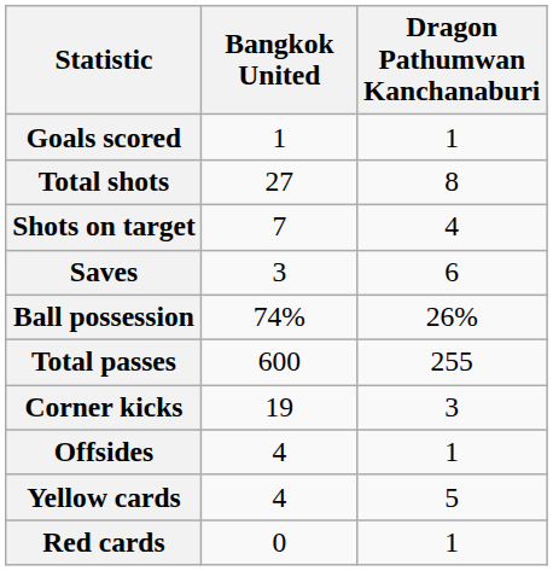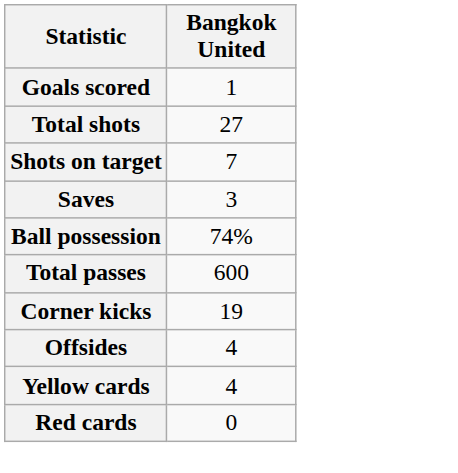- column: Dragon Pathumwan Kanchanaburi | 1 | 8 | 4 | 6 | 26% | 255 | 3 | 1 | 5 | 1
